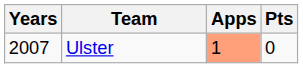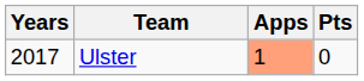Ulster | Years: 2007 -> 2017
